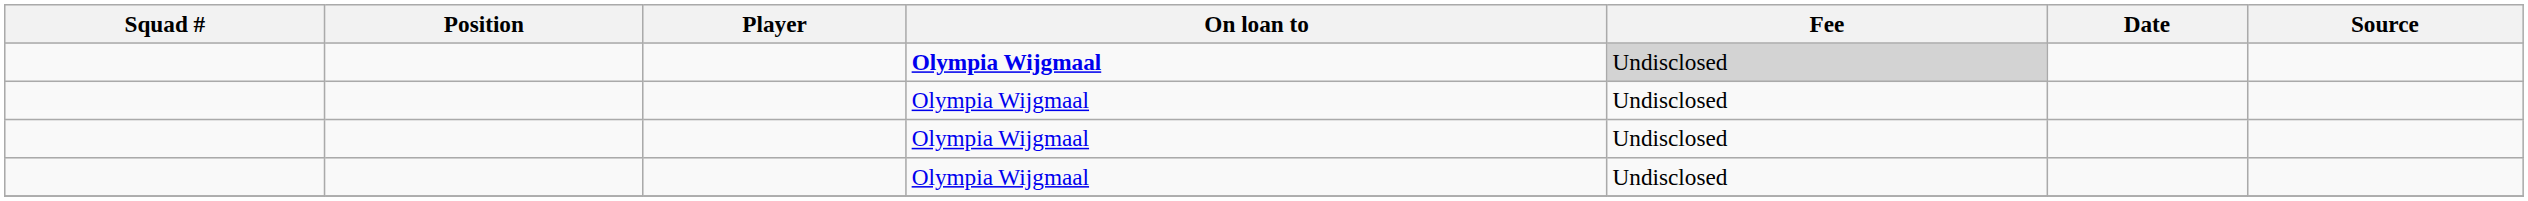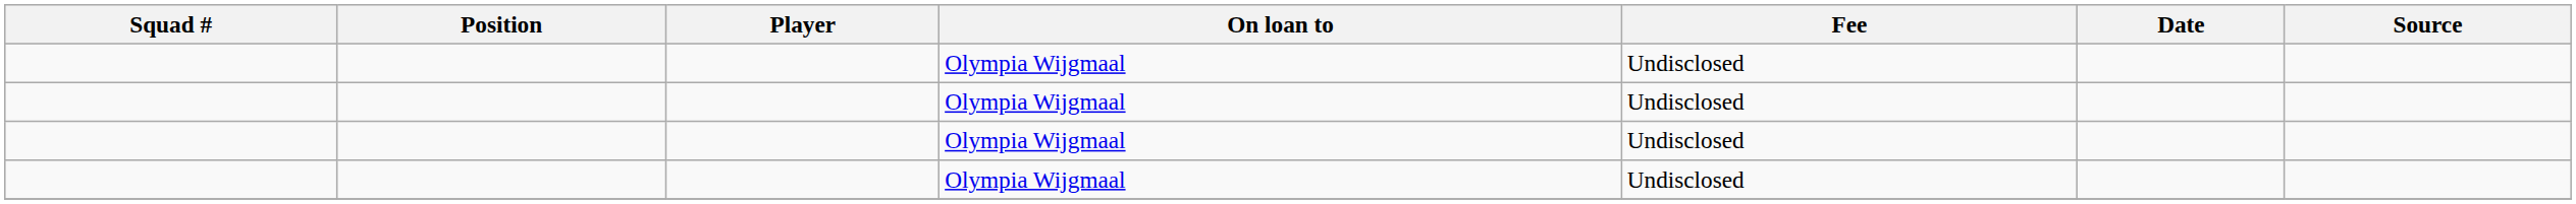row 2 | On loan to: bold -> normal
row 2 | Fee: lightgrey background -> no background
